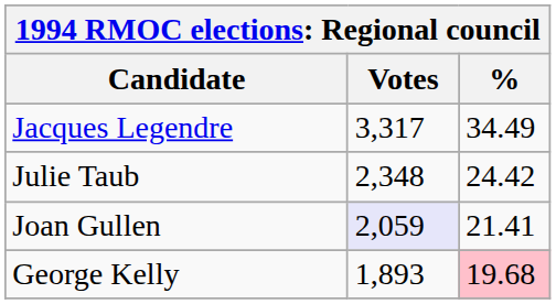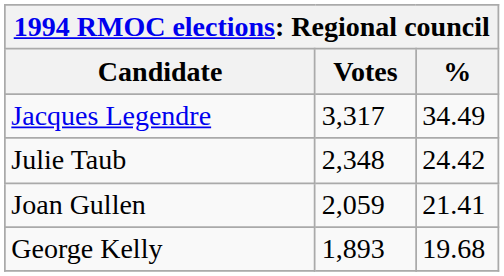Joan Gullen | Votes: lavender background -> no background
George Kelly | %: pink background -> no background
